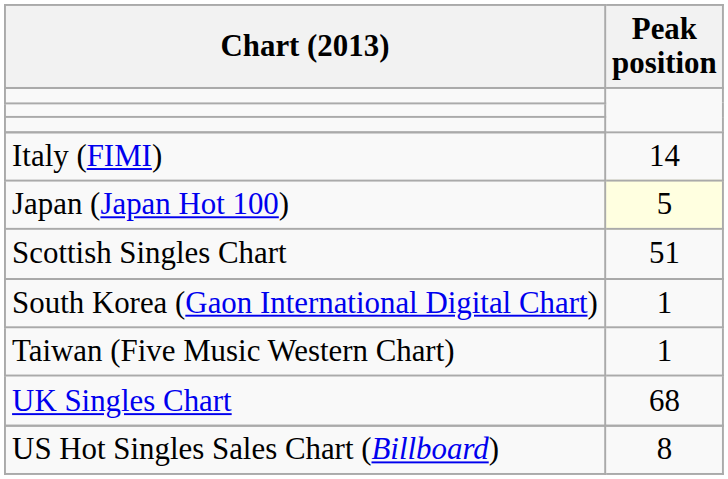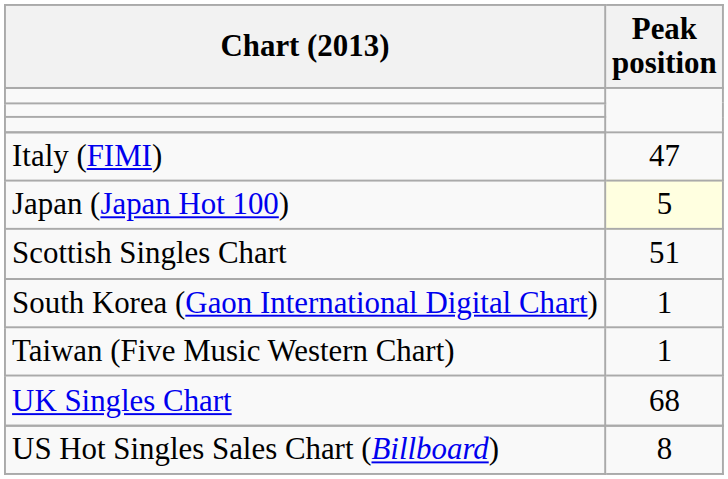row 5 | Peak position: 14 -> 47
